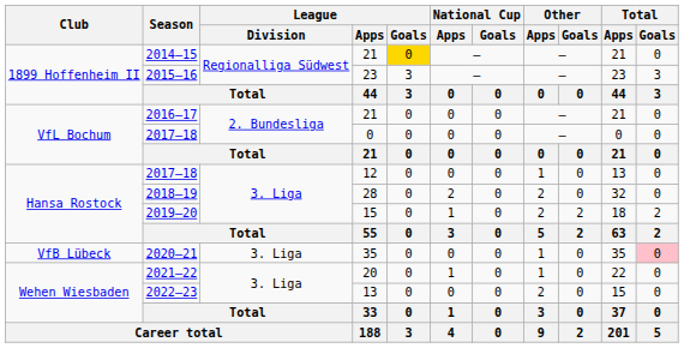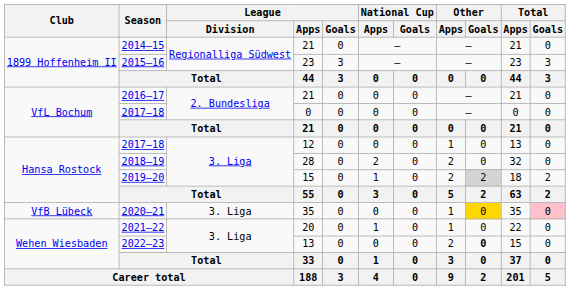2014–15 | League / Goals: gold background -> no background
2019–20 | Other / Goals: no background -> lightgrey background
2020–21 | Other / Goals: no background -> gold background
2022–23 | Other / Goals: normal -> bold
